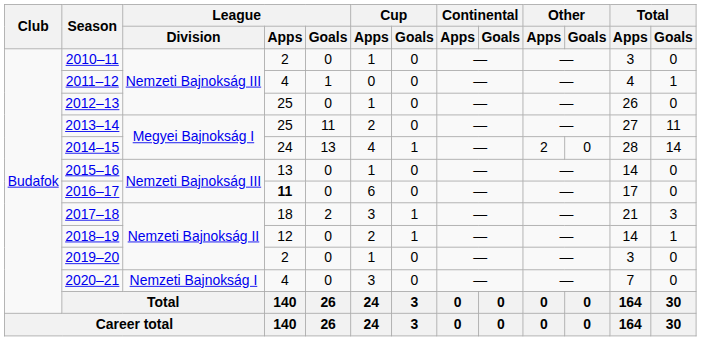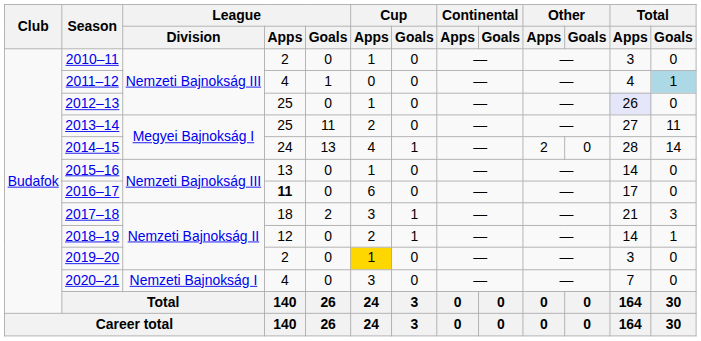2011–12 | Total / Goals: no background -> lightblue background
2012–13 | Total / Apps: no background -> lavender background
2019–20 | Cup / Apps: no background -> gold background
